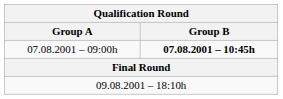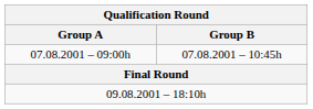07.08.2001 – 09:00h | Group B: bold -> normal
